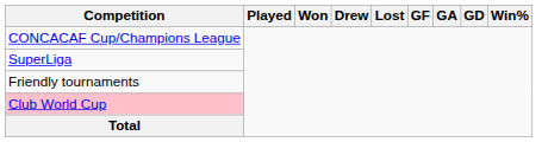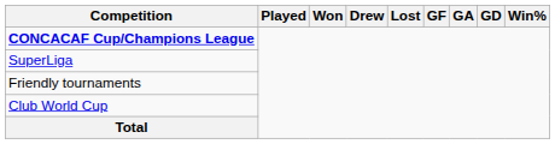CONCACAF Cup/Champions League | Competition: normal -> bold
Club World Cup | Competition: pink background -> no background
